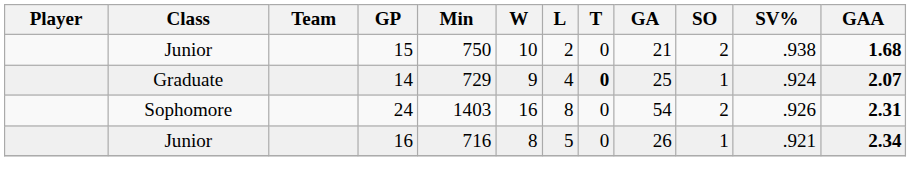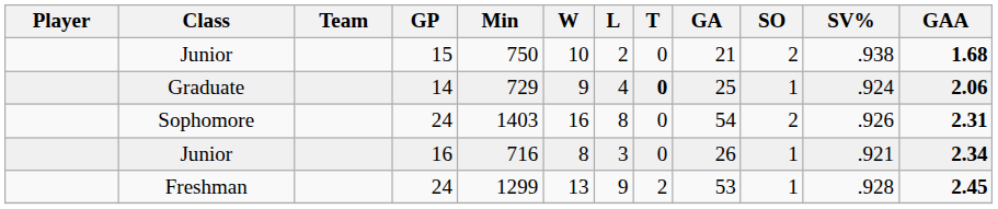Graduate | GAA: 2.07 -> 2.06
Junior / 16 | L: 5 -> 3
+ row: Freshman | 24 | 1299 | 13 | 9 | 2 | 53 | 1 | .928 | 2.45
